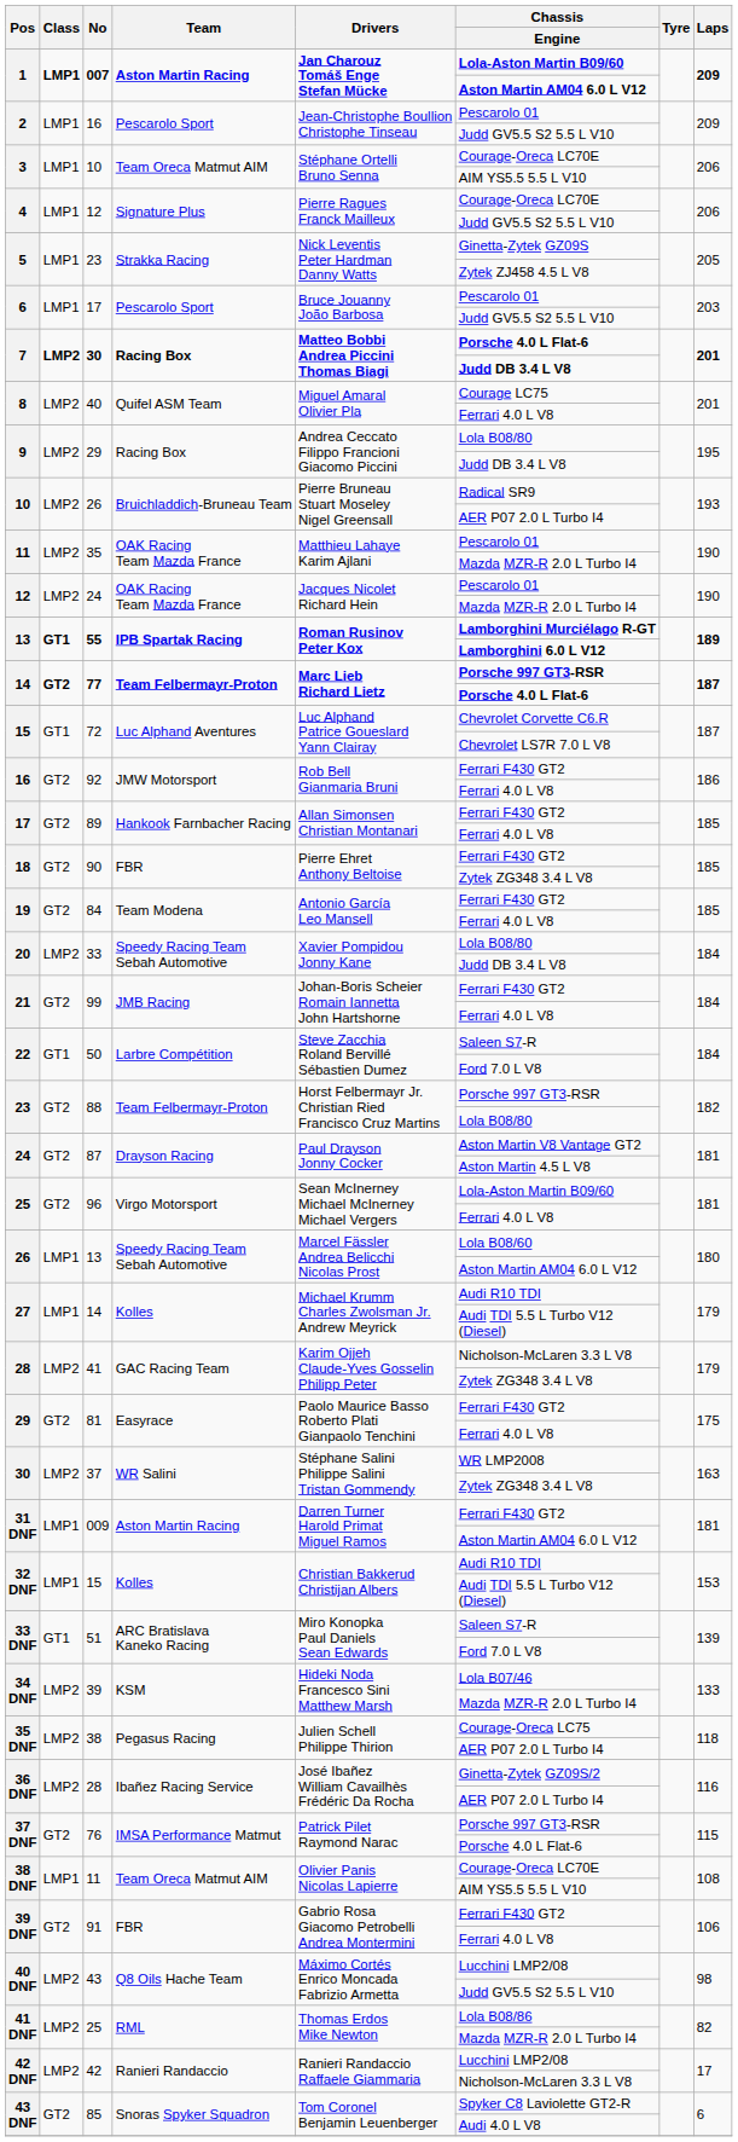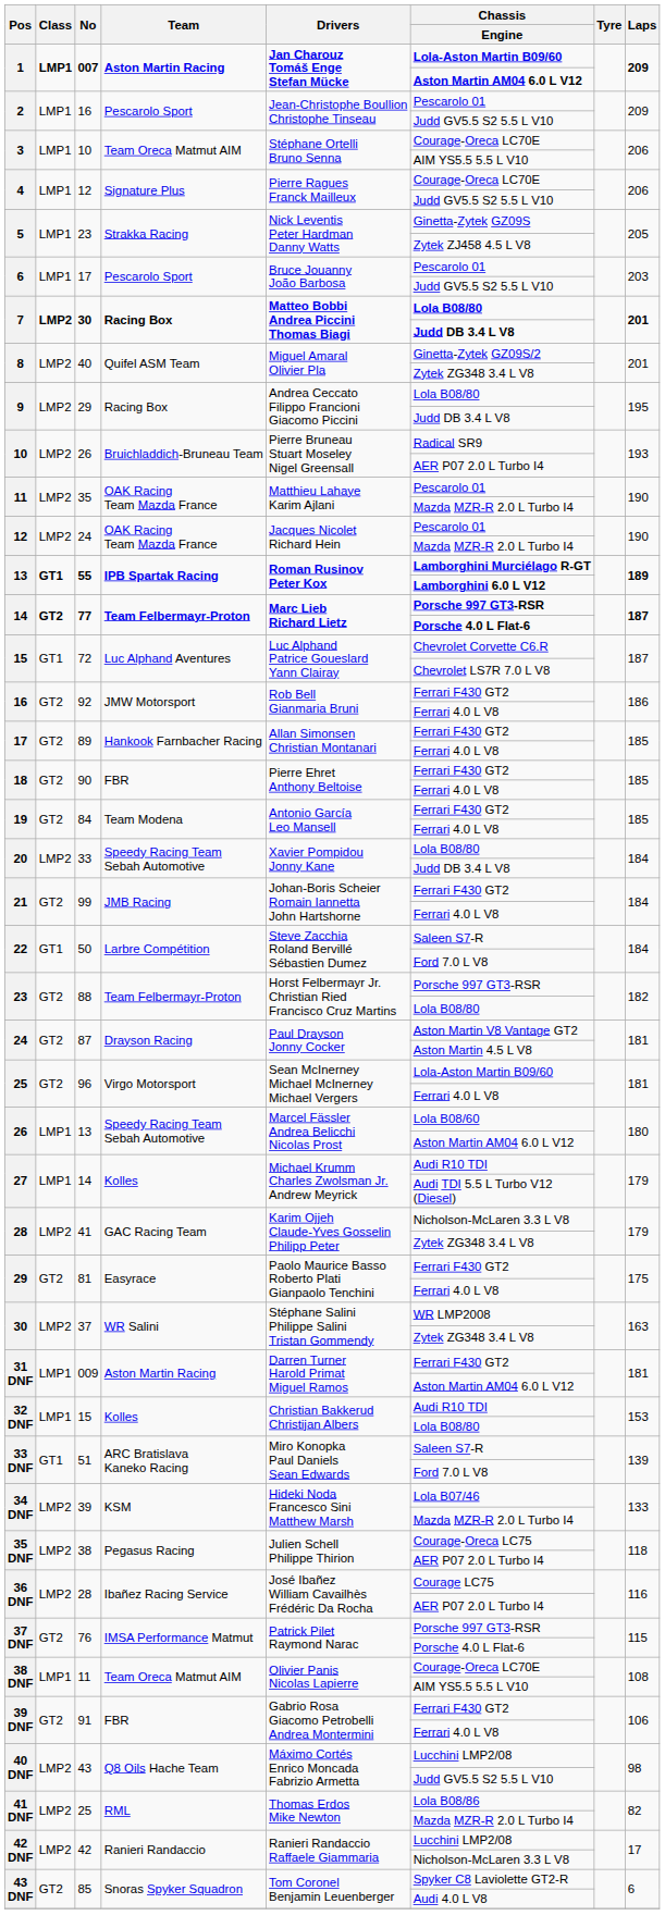row 15 | Chassis / Engine: Porsche 4.0 L Flat-6 -> Lola B08/80
row 17 | Chassis / Engine: Courage LC75 -> Ginetta-Zytek GZ09S/2
row 18 | Chassis / Engine: Ferrari 4.0 L V8 -> Zytek ZG348 3.4 L V8
row 38 | Chassis / Engine: Zytek ZG348 3.4 L V8 -> Ferrari 4.0 L V8
row 66 | Chassis / Engine: Audi TDI 5.5 L Turbo V12 (Diesel) -> Lola B08/80
row 73 | Chassis / Engine: Ginetta-Zytek GZ09S/2 -> Courage LC75
